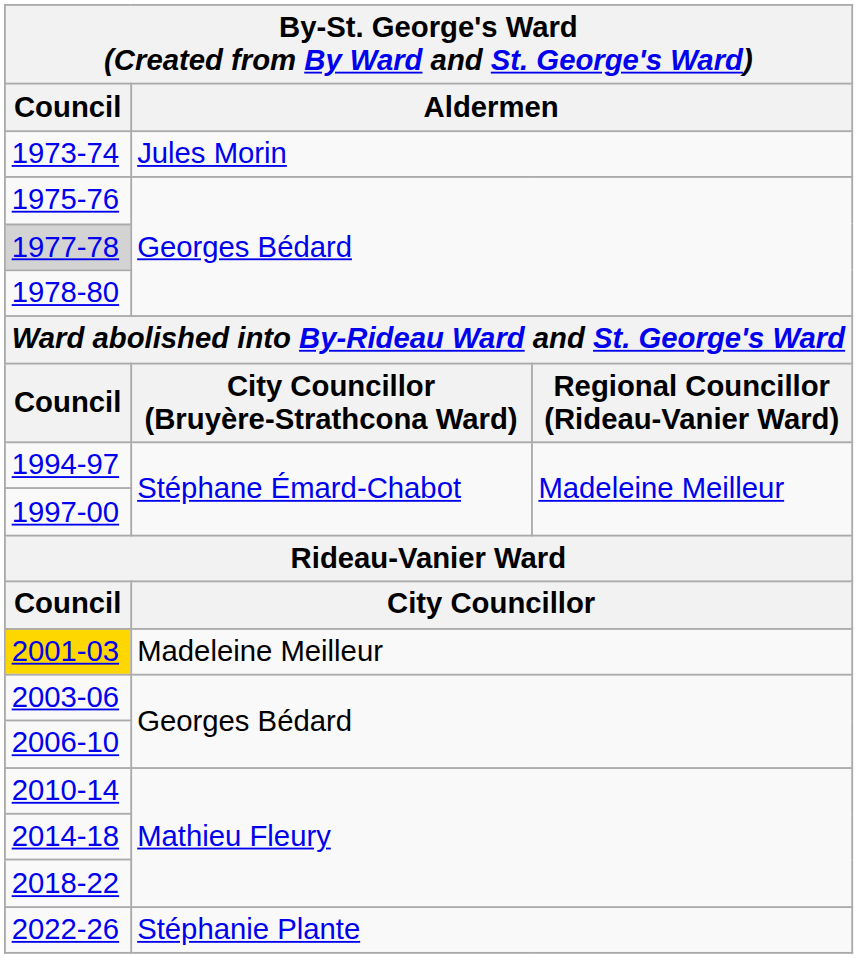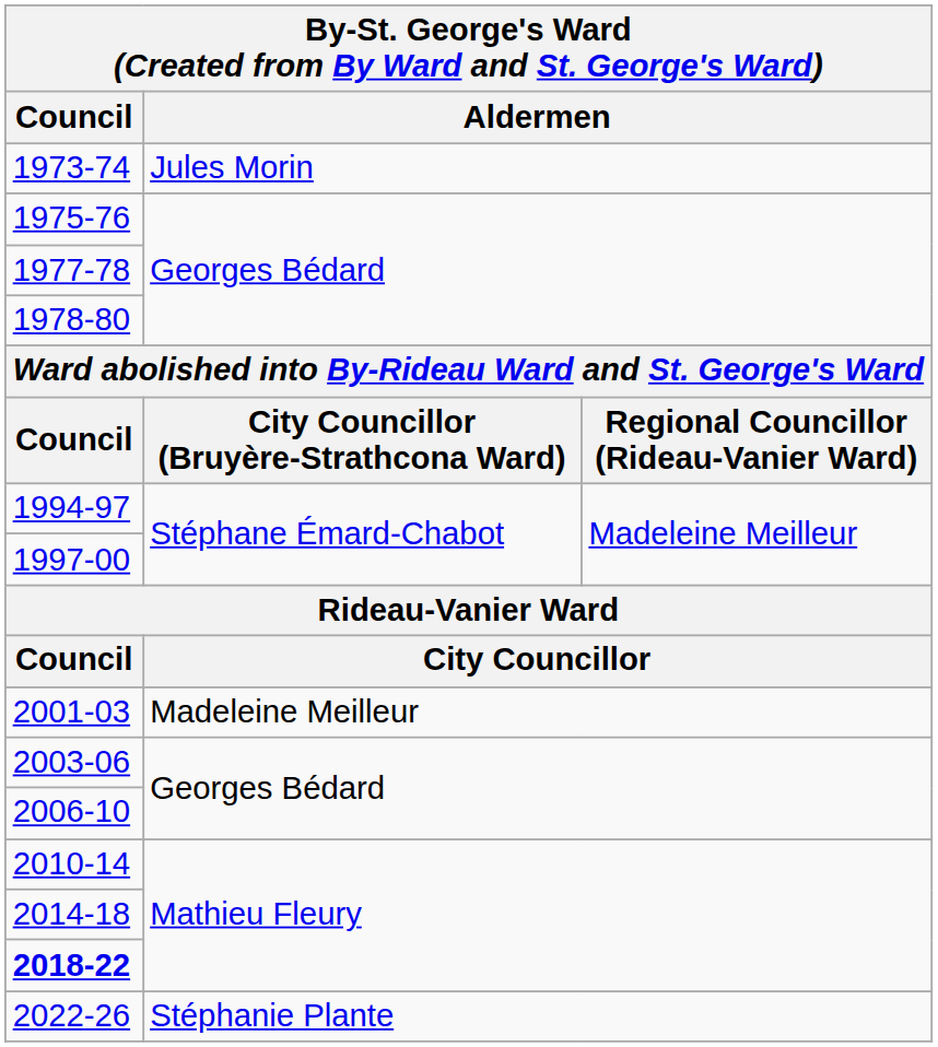1977-78 | Council: lightgrey background -> no background
2001-03 | Council: gold background -> no background
2018-22 | Council: normal -> bold
